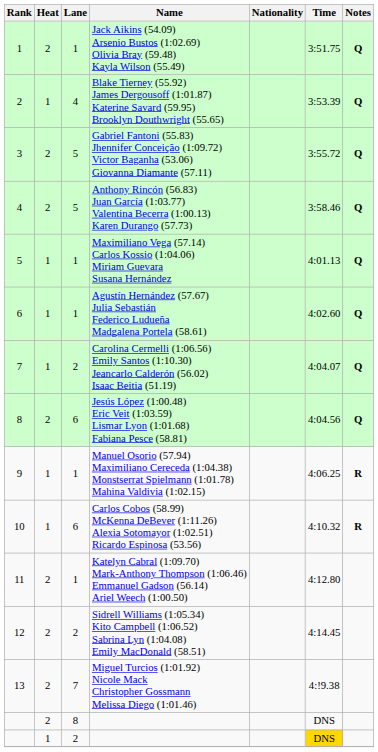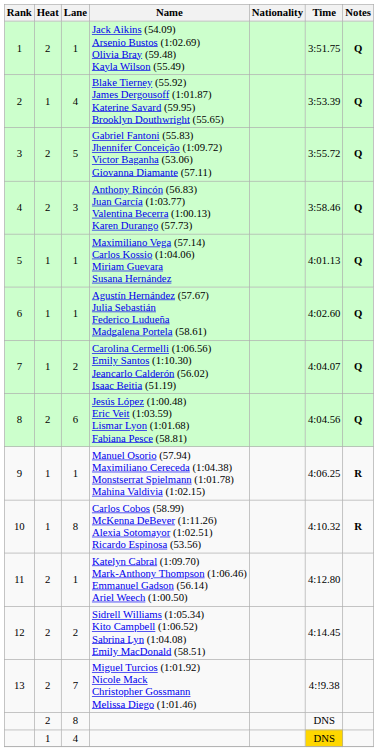row 5 | Lane: 5 -> 3
row 11 | Lane: 6 -> 8
row 16 | Lane: 2 -> 4
